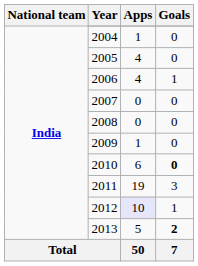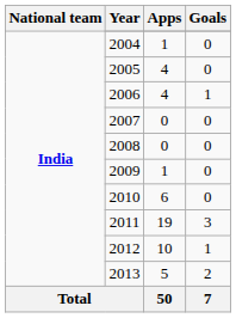2010 | Goals: bold -> normal
2012 | Apps: lavender background -> no background
2013 | Goals: bold -> normal
